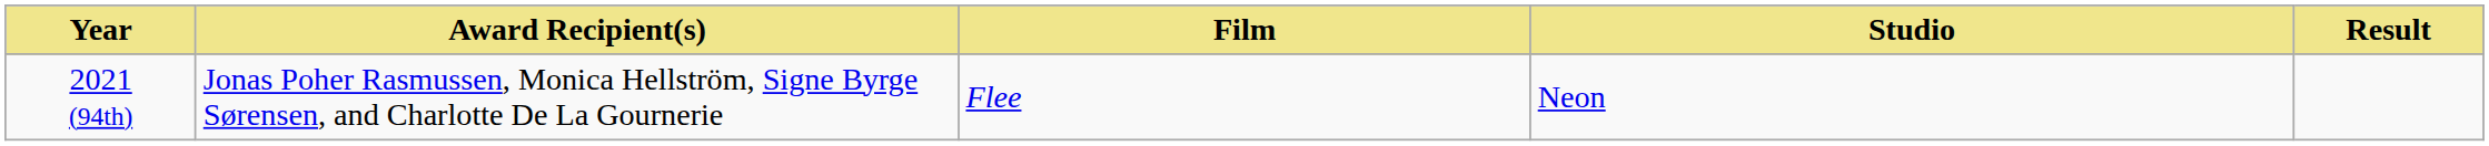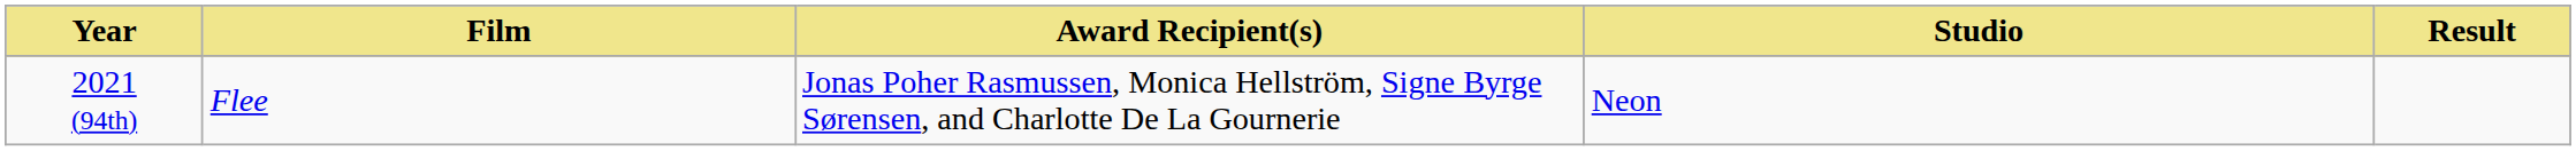columns swapped: Film <-> Award Recipient(s)
